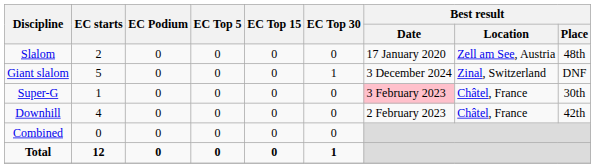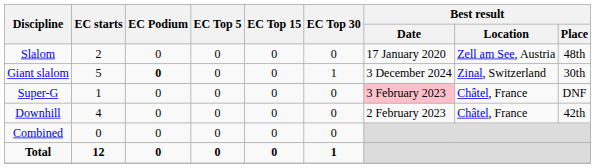Giant slalom | EC Podium: normal -> bold
Giant slalom | Best result / Place: DNF -> 30th
Super-G | Best result / Place: 30th -> DNF
